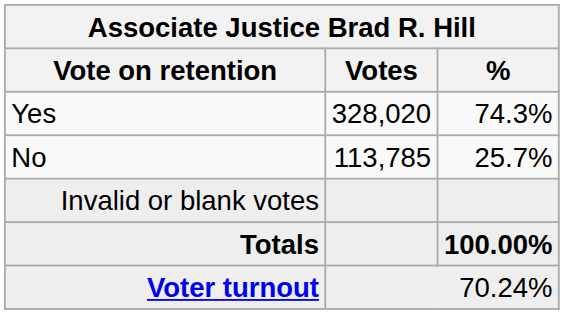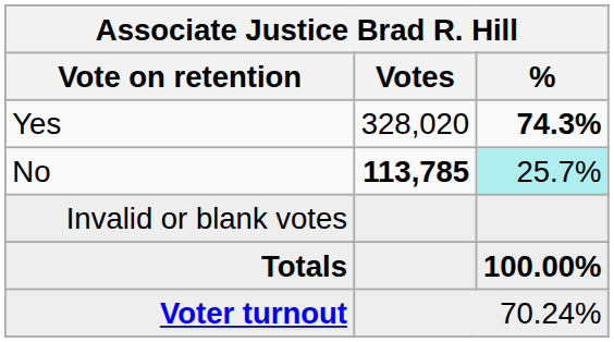Yes | %: normal -> bold
No | Votes: normal -> bold
No | %: no background -> paleturquoise background
